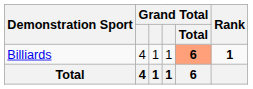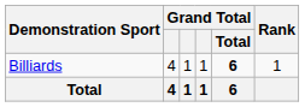Billiards | Grand Total / Total: lightsalmon background -> no background
Billiards | Rank: bold -> normal
